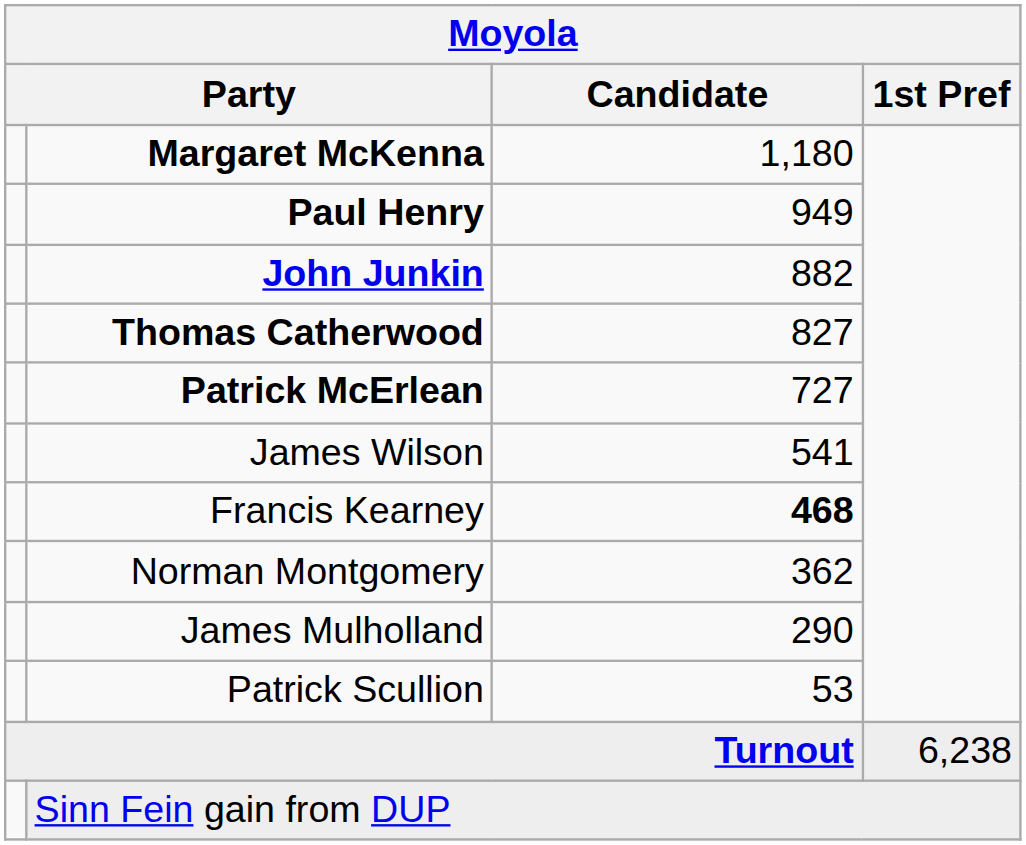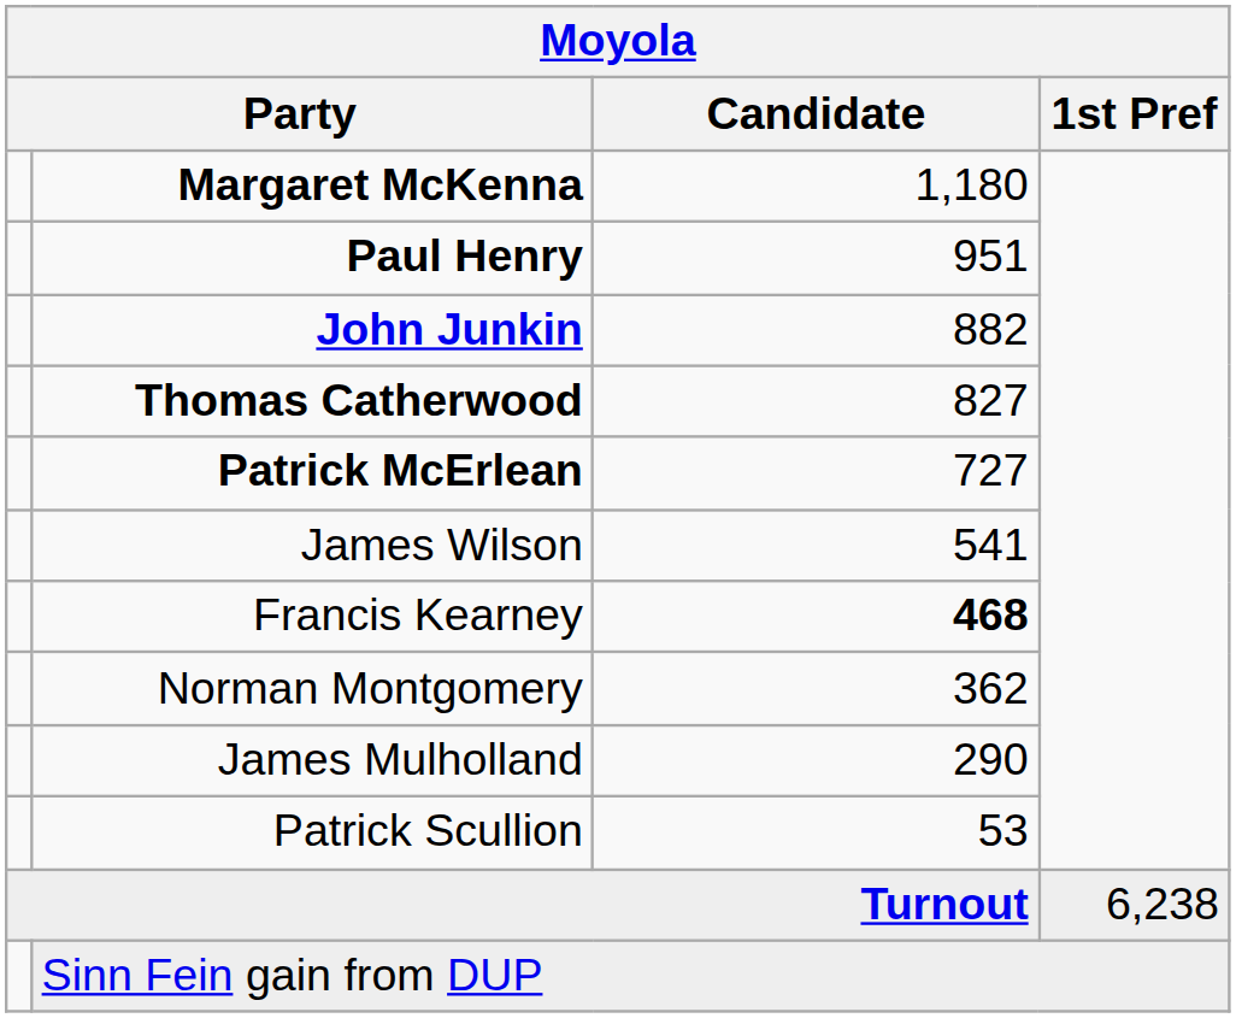Paul Henry | Candidate: 949 -> 951
